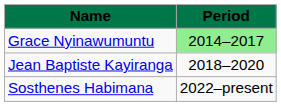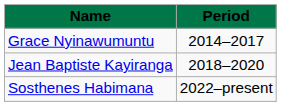Grace Nyinawumuntu | Period: lightgreen background -> no background
